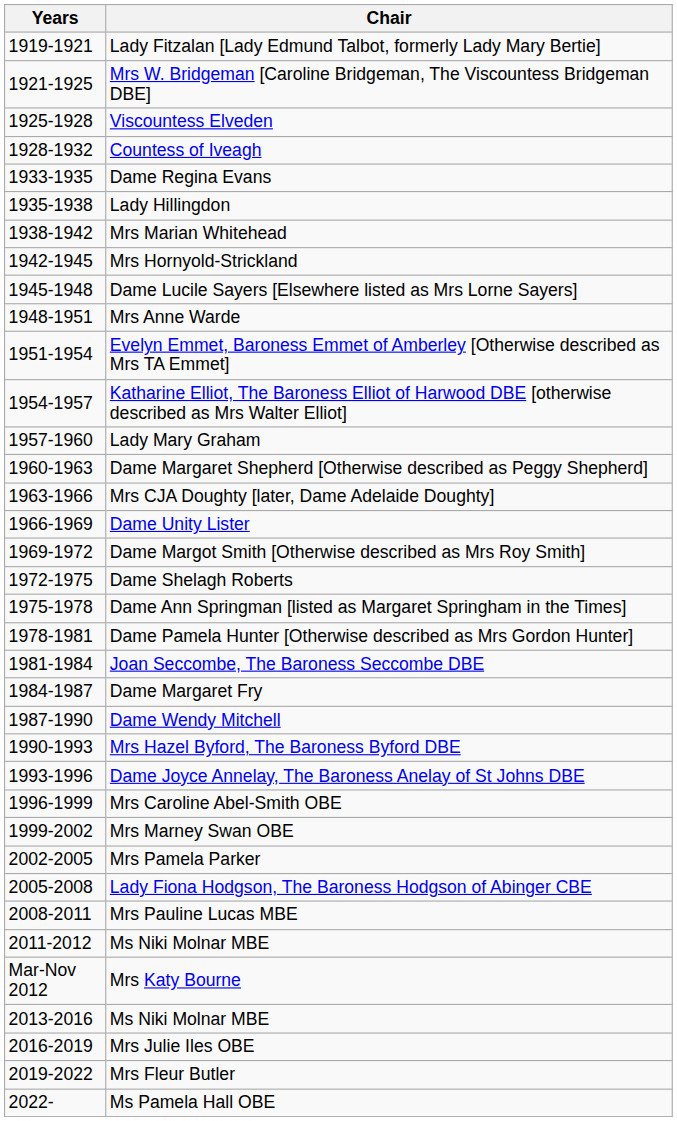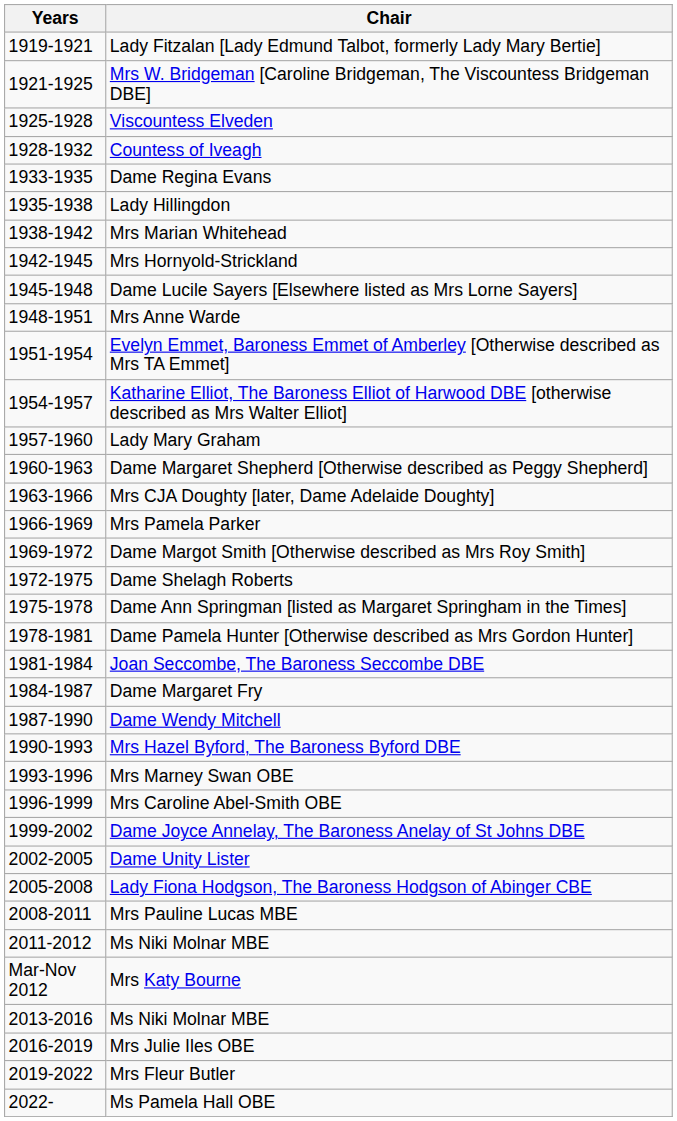row 17 | Chair: Dame Unity Lister -> Mrs Pamela Parker
row 26 | Chair: Dame Joyce Annelay, The Baroness Anelay of St Johns DBE -> Mrs Marney Swan OBE
row 28 | Chair: Mrs Marney Swan OBE -> Dame Joyce Annelay, The Baroness Anelay of St Johns DBE
row 29 | Chair: Mrs Pamela Parker -> Dame Unity Lister
